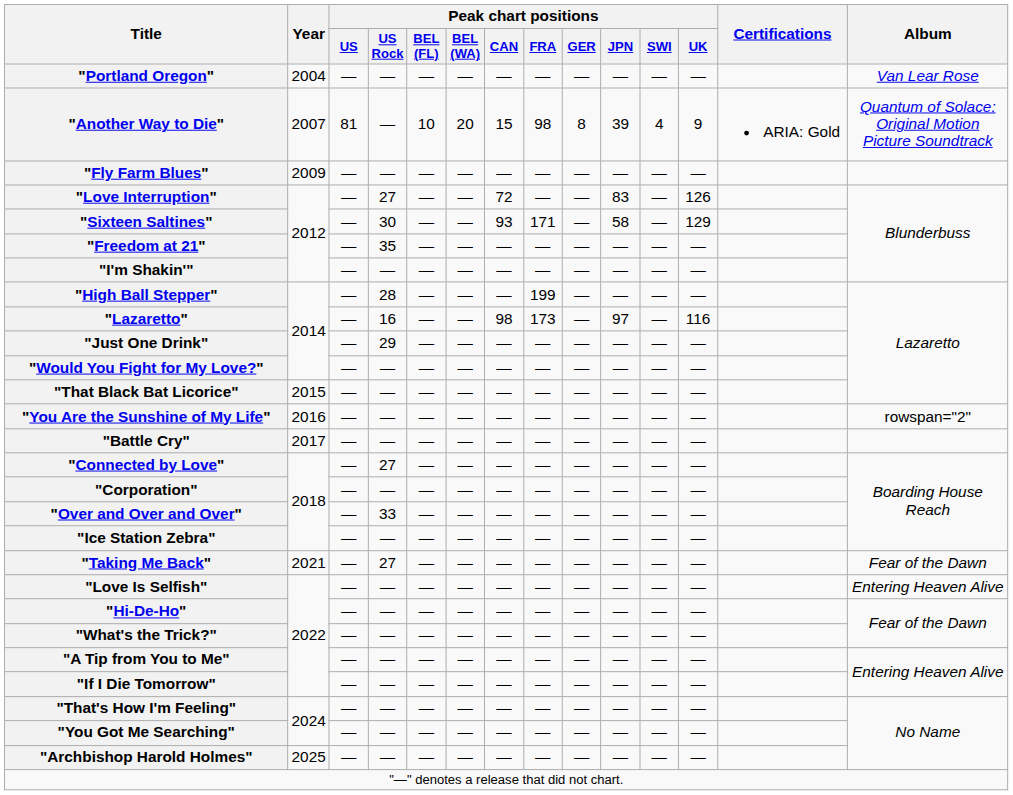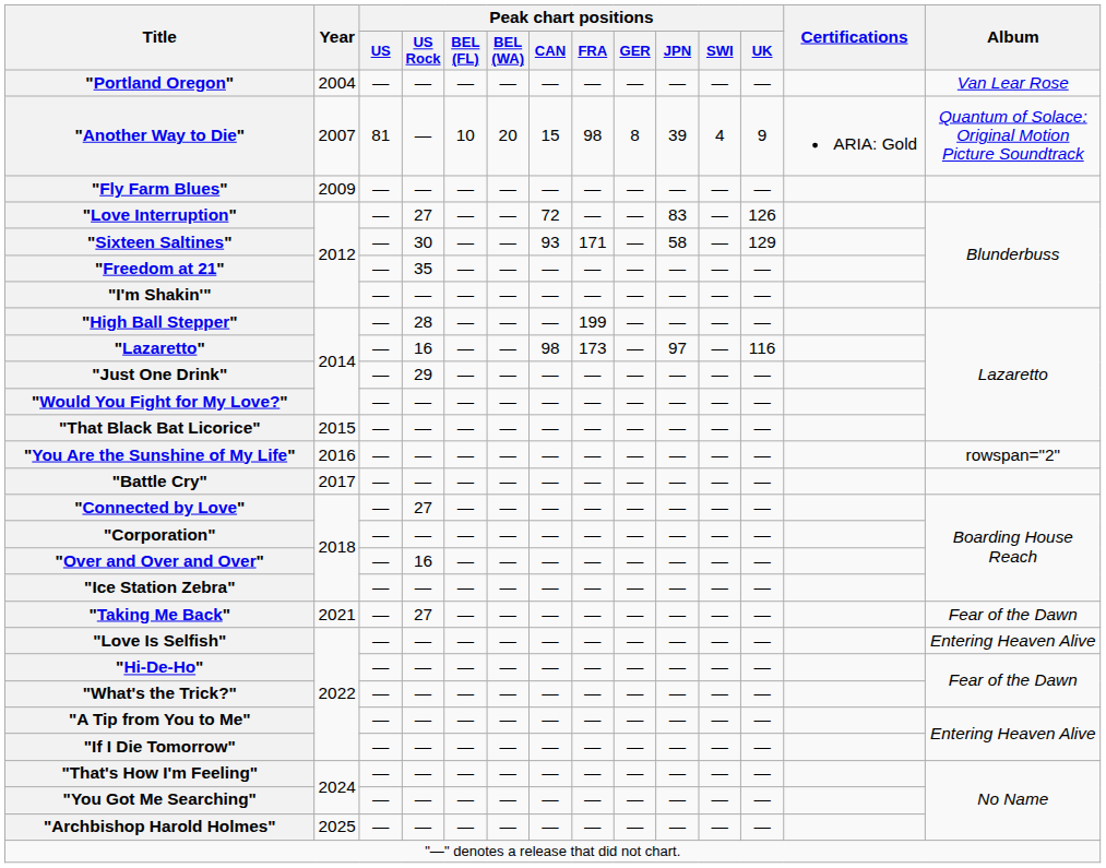"Over and Over and Over" | Peak chart positions / US Rock: 33 -> 16
